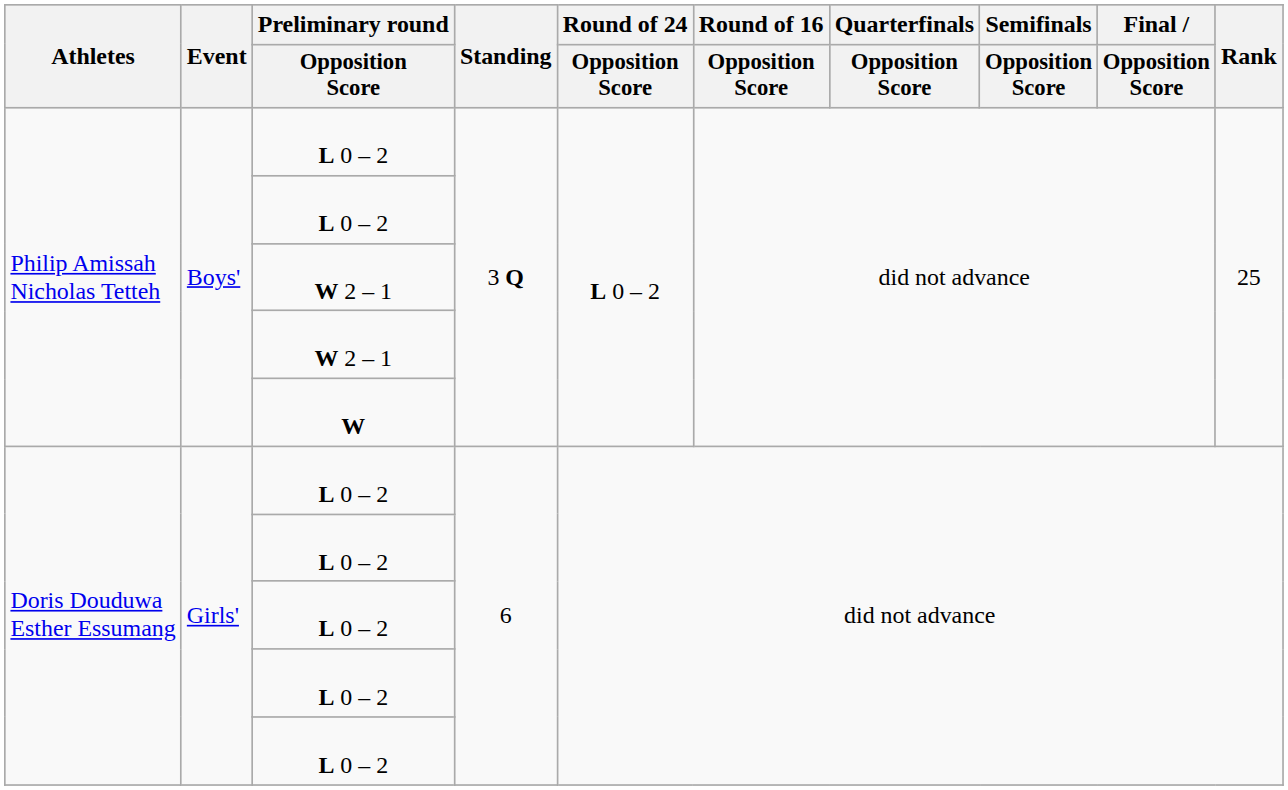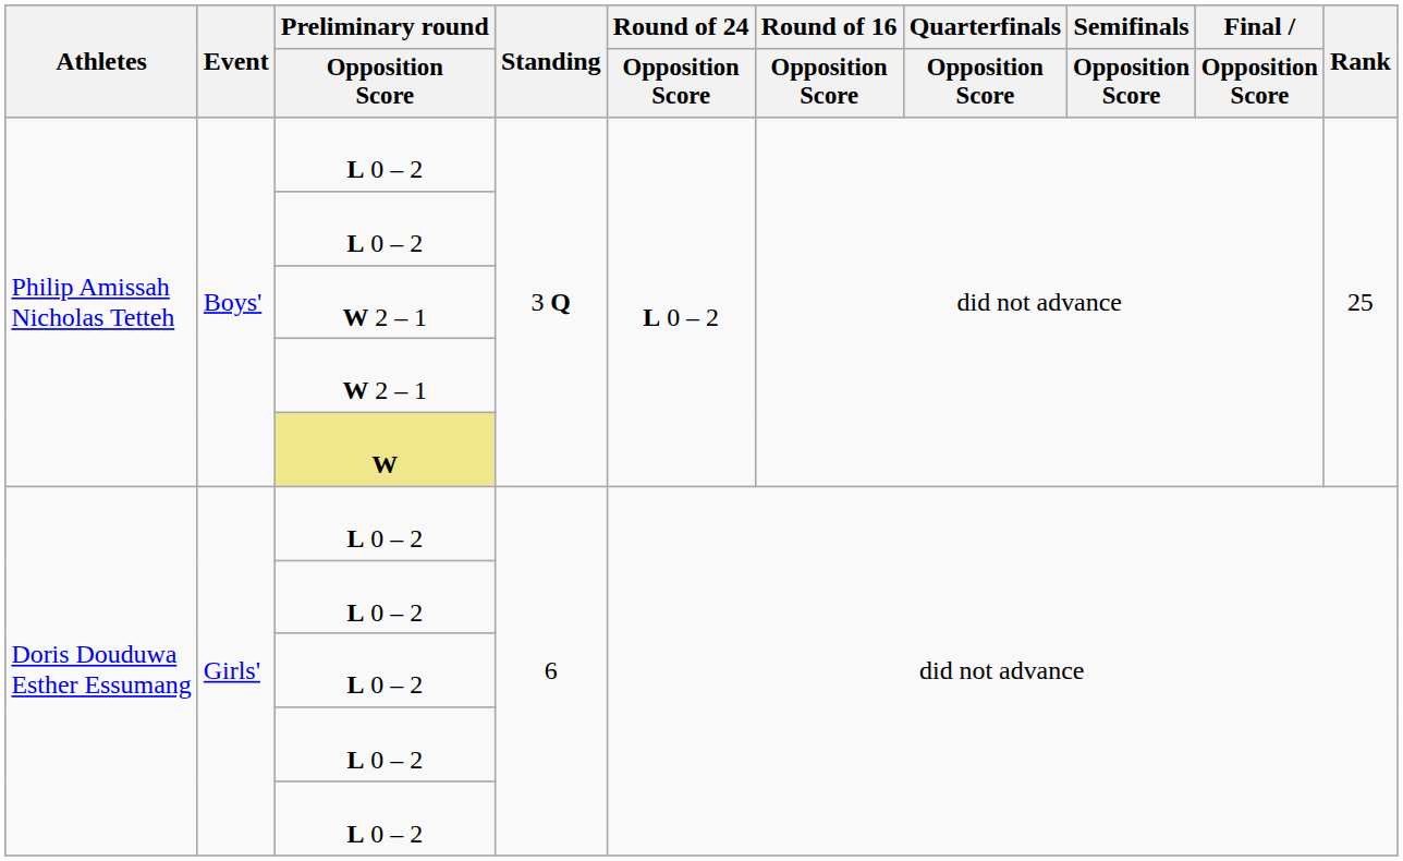W | Preliminary round / Opposition Score: no background -> khaki background
